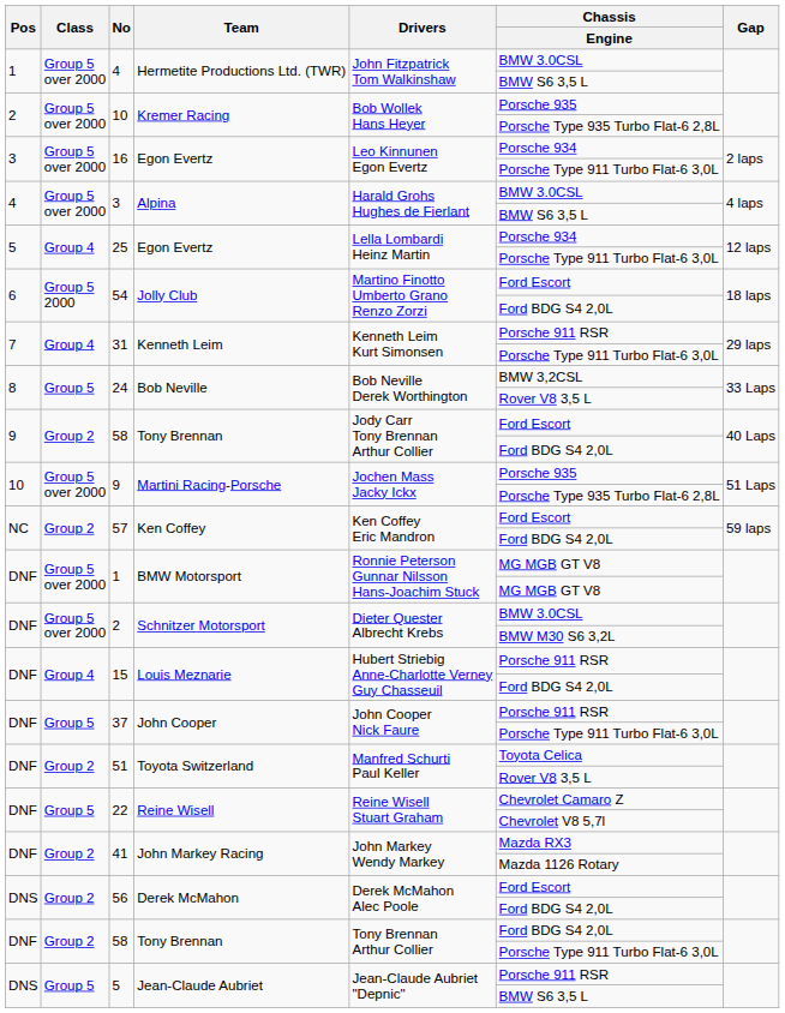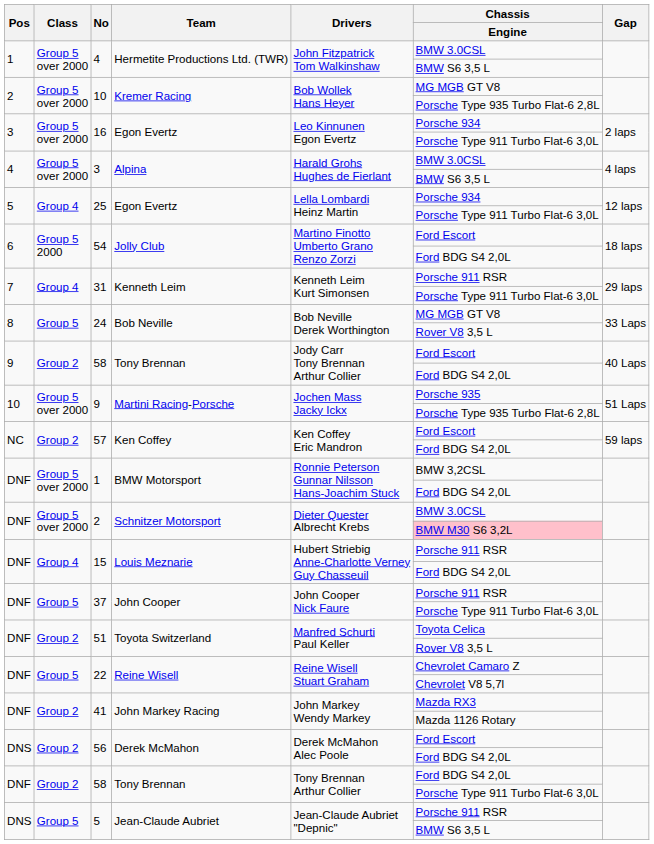row 5 | Chassis / Engine: Porsche 935 -> MG MGB GT V8
row 17 | Chassis / Engine: BMW 3,2CSL -> MG MGB GT V8
row 25 | Chassis / Engine: MG MGB GT V8 -> BMW 3,2CSL
row 26 | Chassis / Engine: MG MGB GT V8 -> Ford BDG S4 2,0L
row 28 | Chassis / Engine: no background -> pink background
